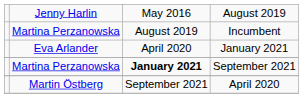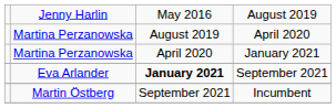row 2 | column 4: Incumbent -> April 2020
row 3 | column 2: Eva Arlander -> Martina Perzanowska
row 4 | column 2: Martina Perzanowska -> Eva Arlander
row 5 | column 4: April 2020 -> Incumbent
